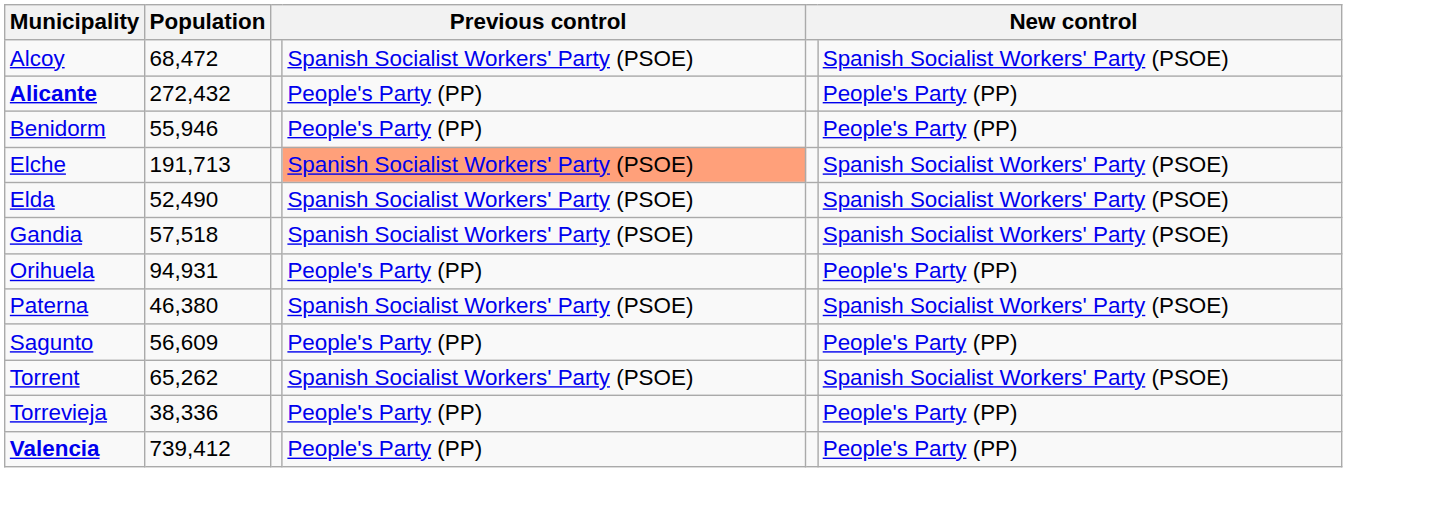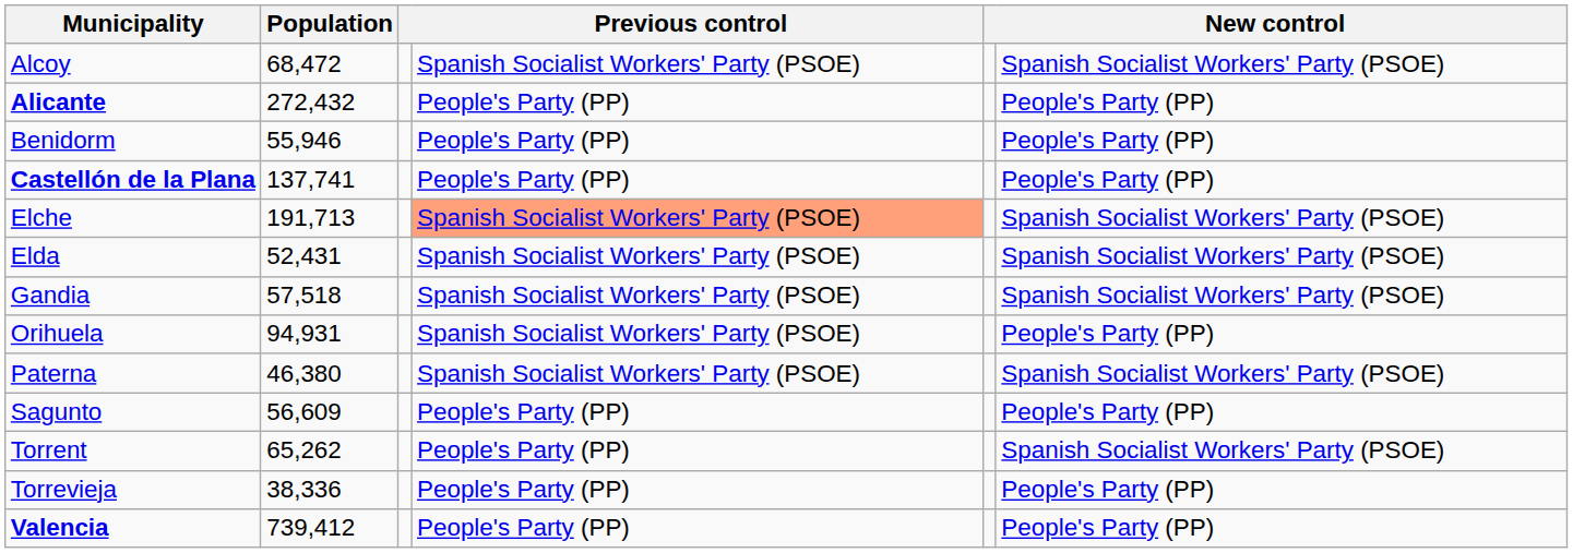+ row: Castellón de la Plana | 137,741 | People's Party (PP) | People's Party (PP)
Elda | Population: 52,490 -> 52,431
Orihuela | column 4: People's Party (PP) -> Spanish Socialist Workers' Party (PSOE)
Torrent | column 4: Spanish Socialist Workers' Party (PSOE) -> People's Party (PP)
